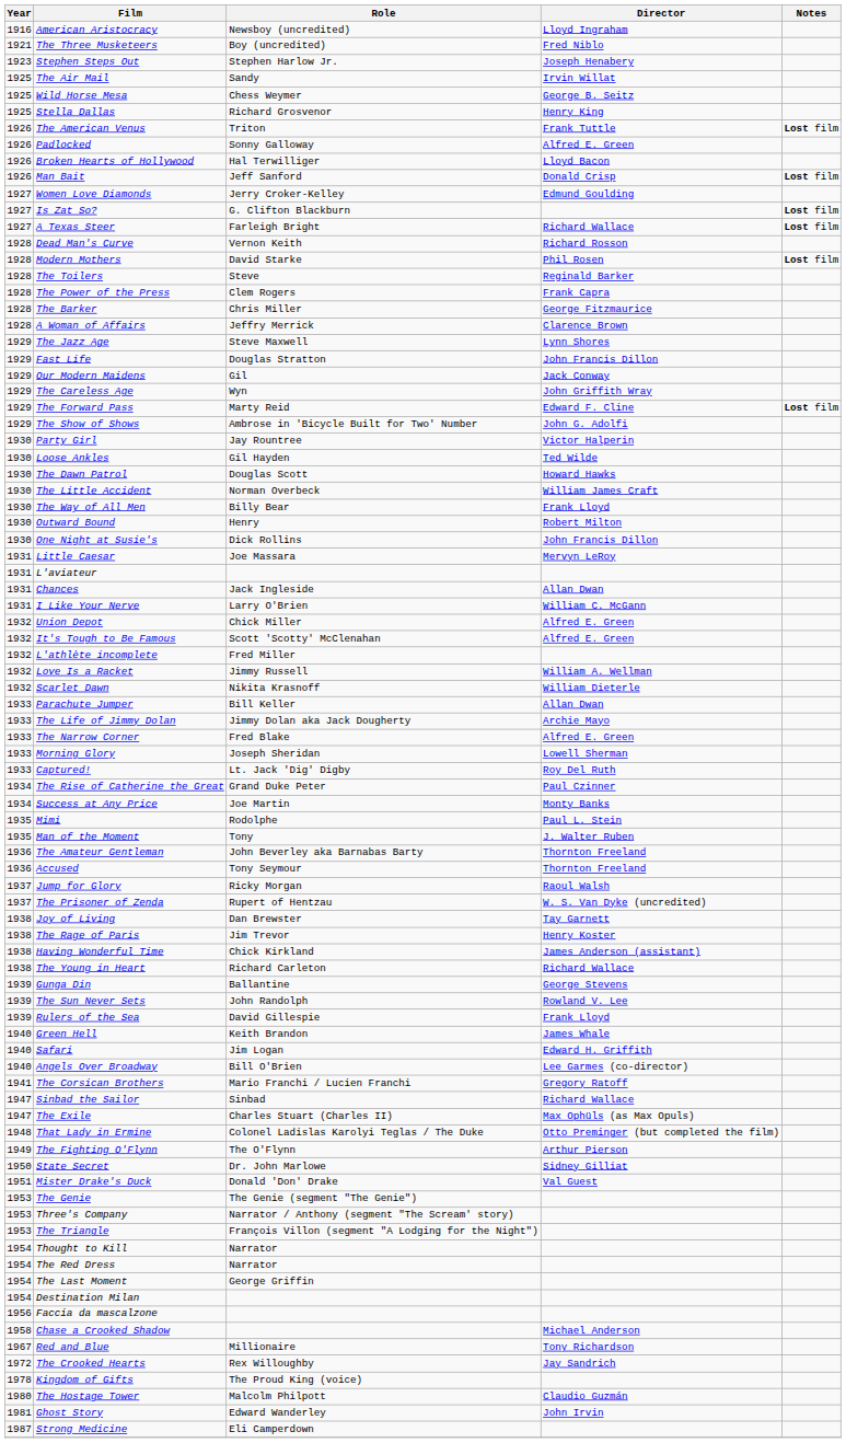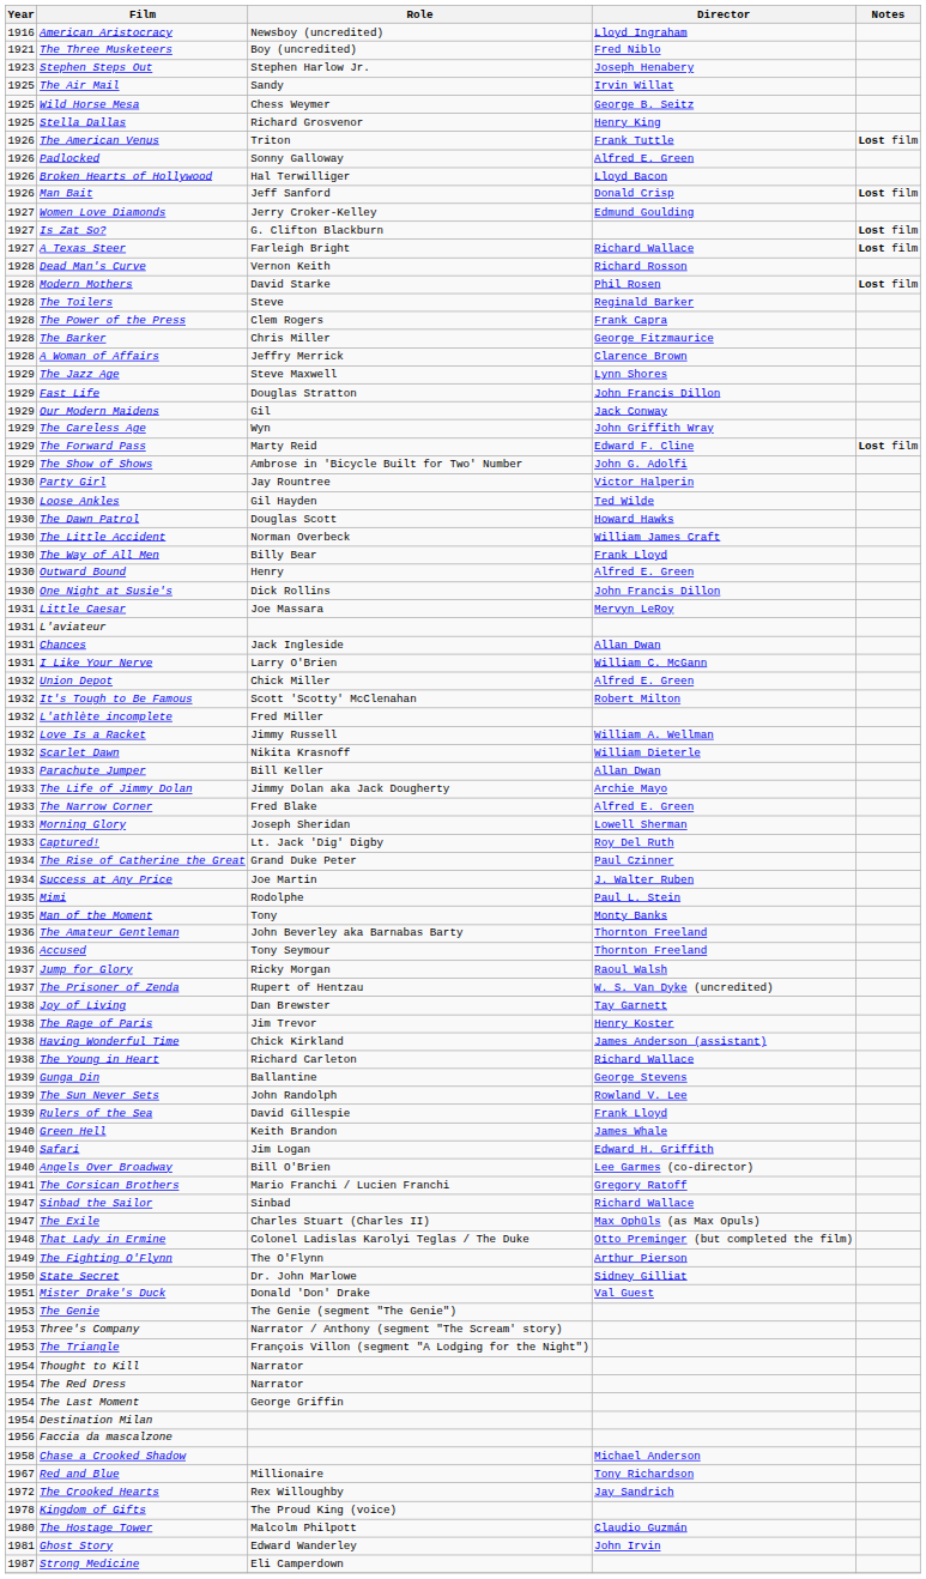Outward Bound | Director: Robert Milton -> Alfred E. Green
It's Tough to Be Famous | Director: Alfred E. Green -> Robert Milton
Success at Any Price | Director: Monty Banks -> J. Walter Ruben
Man of the Moment | Director: J. Walter Ruben -> Monty Banks
